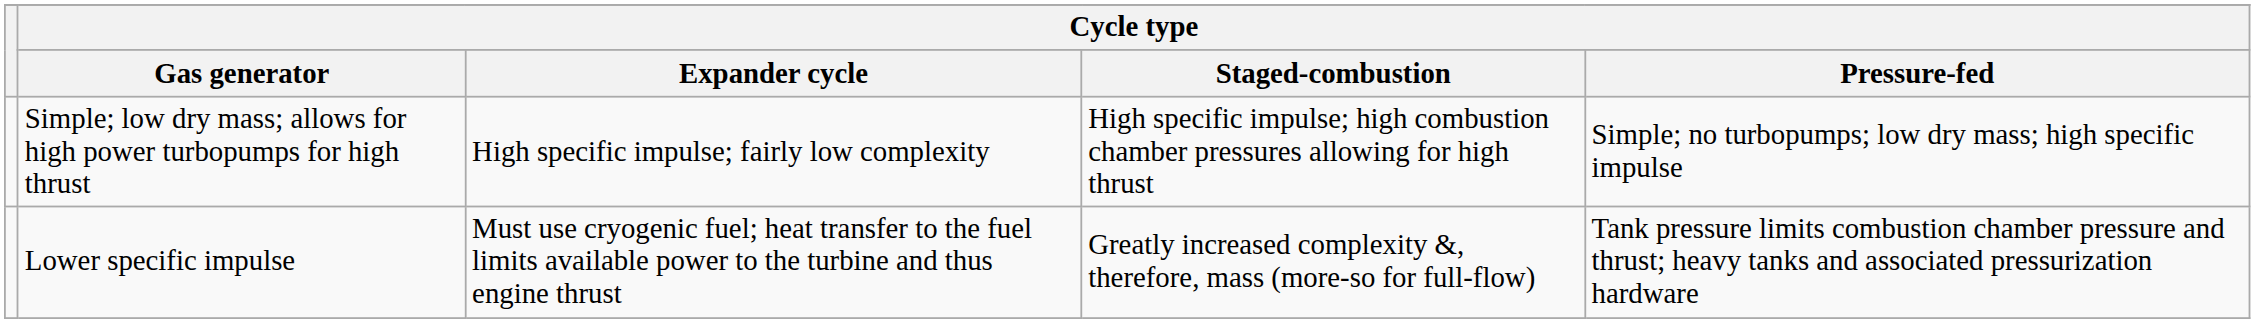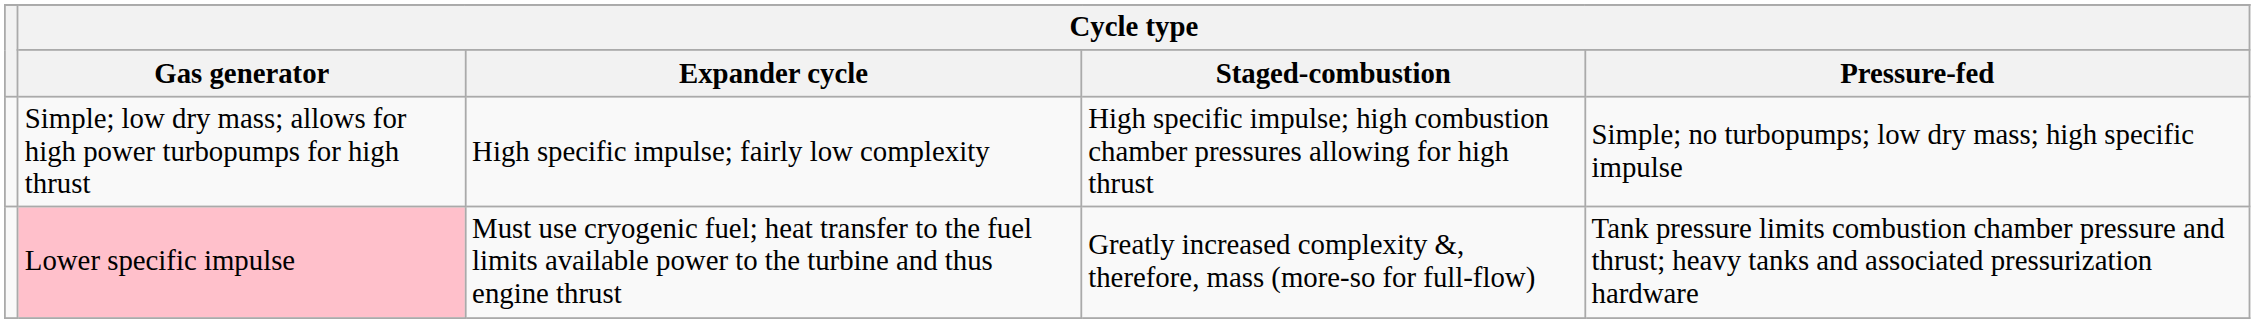Lower specific impulse | Cycle type / Gas generator: no background -> pink background
